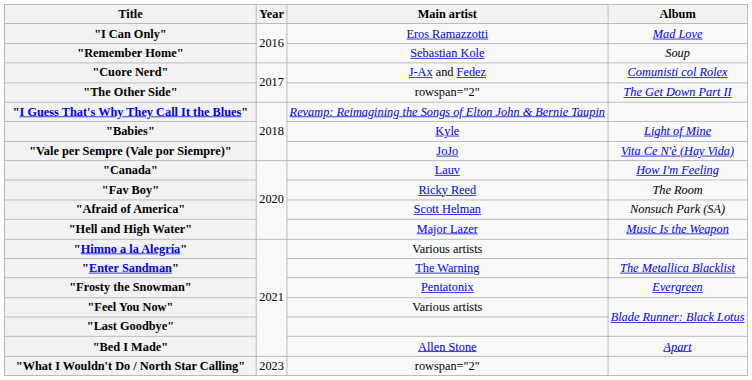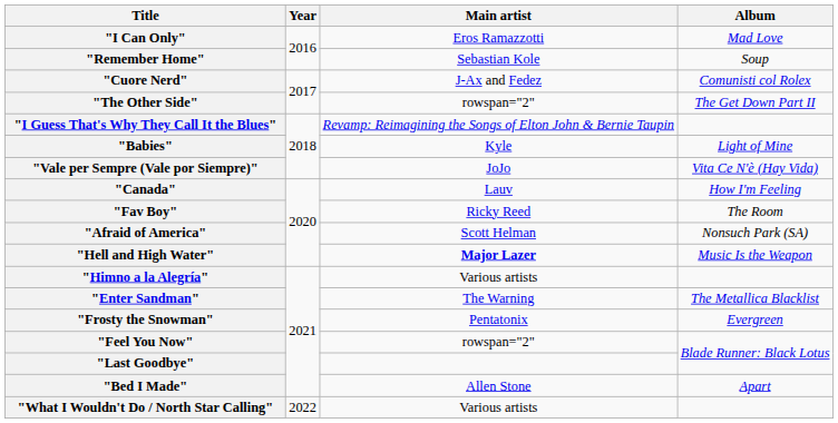"Hell and High Water" | Main artist: normal -> bold
"Feel You Now" | Main artist: Various artists -> rowspan="2"
"What I Wouldn't Do / North Star Calling" | Year: 2023 -> 2022
"What I Wouldn't Do / North Star Calling" | Main artist: rowspan="2" -> Various artists
